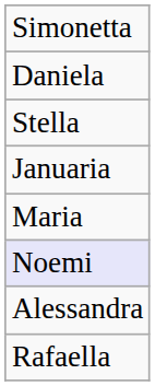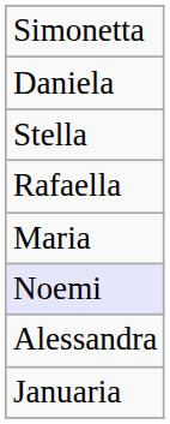row 4 | column 1: Januaria -> Rafaella
row 8 | column 1: Rafaella -> Januaria
